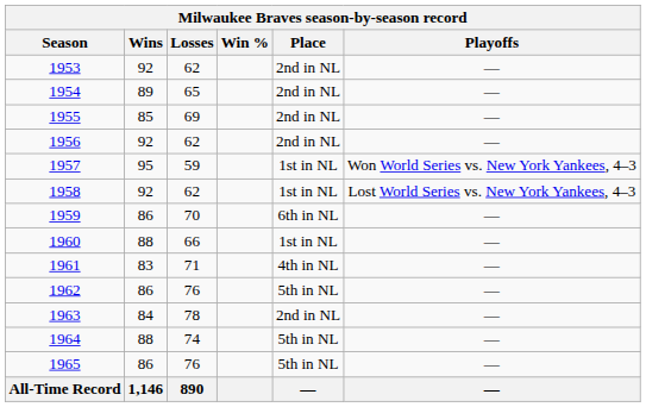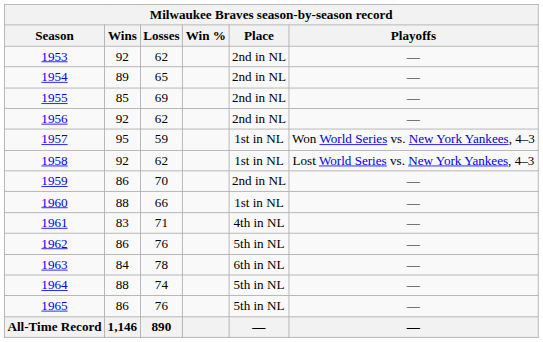1959 | Place: 6th in NL -> 2nd in NL
1963 | Place: 2nd in NL -> 6th in NL
